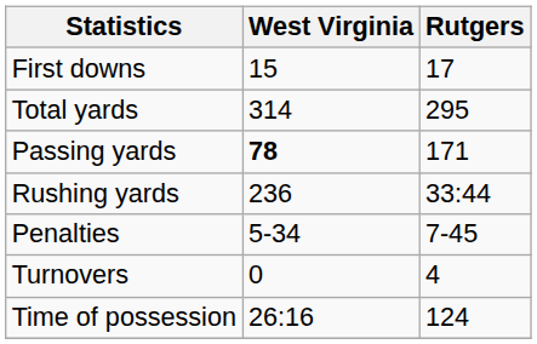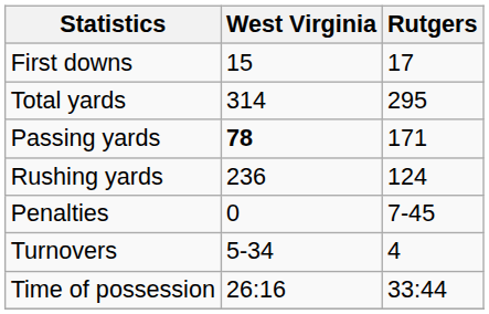Rushing yards | Rutgers: 33:44 -> 124
Penalties | West Virginia: 5-34 -> 0
Turnovers | West Virginia: 0 -> 5-34
Time of possession | Rutgers: 124 -> 33:44
